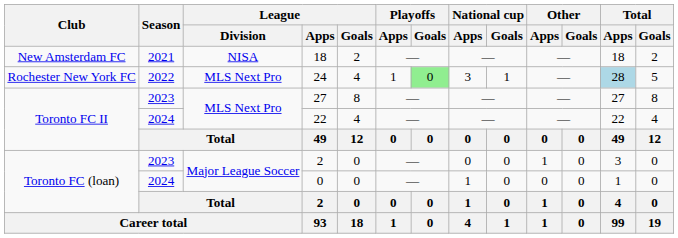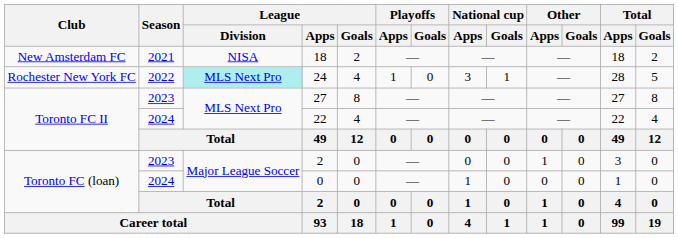24 | League / Division: no background -> paleturquoise background
24 | Playoffs / Goals: lightgreen background -> no background
24 | Total / Apps: lightblue background -> no background
